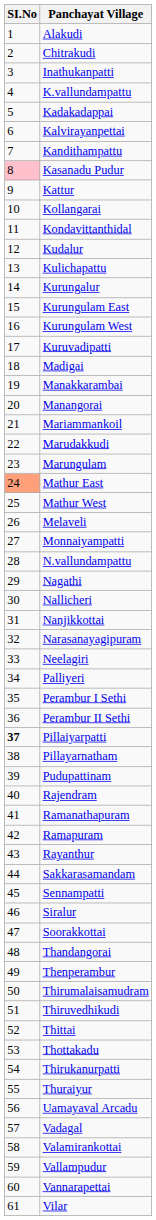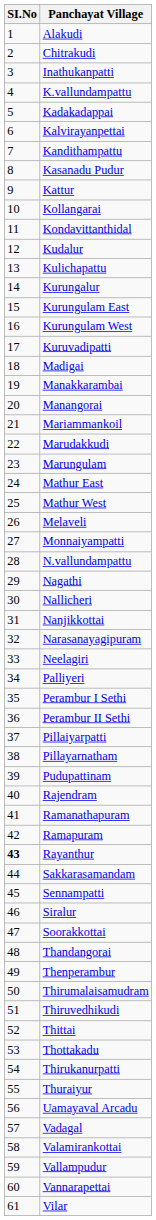Kasanadu Pudur | SI.No: pink background -> no background
Mathur East | SI.No: lightsalmon background -> no background
Pillaiyarpatti | SI.No: bold -> normal
Rayanthur | SI.No: normal -> bold
